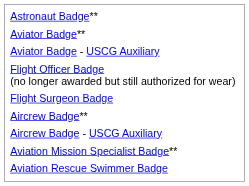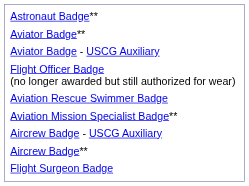row 5 | column 1: Flight Surgeon Badge -> Aviation Rescue Swimmer Badge
row 6 | column 1: Aircrew Badge** -> Aviation Mission Specialist Badge**
row 8 | column 1: Aviation Mission Specialist Badge** -> Aircrew Badge**
row 9 | column 1: Aviation Rescue Swimmer Badge -> Flight Surgeon Badge
